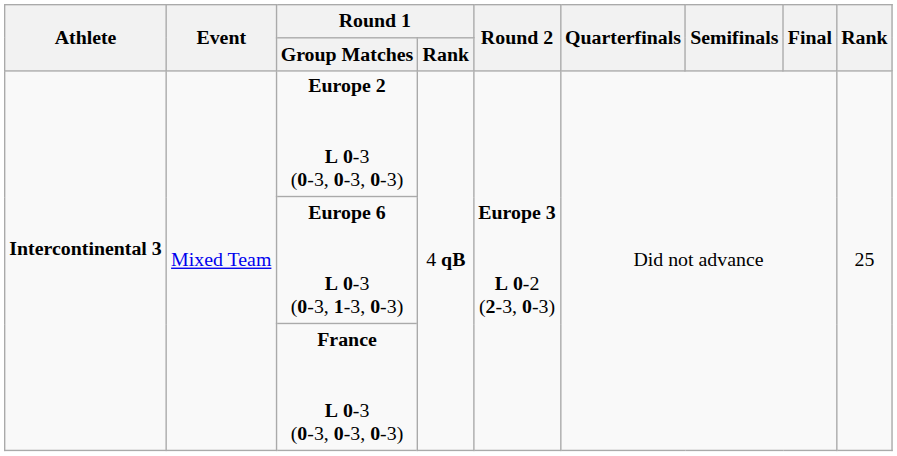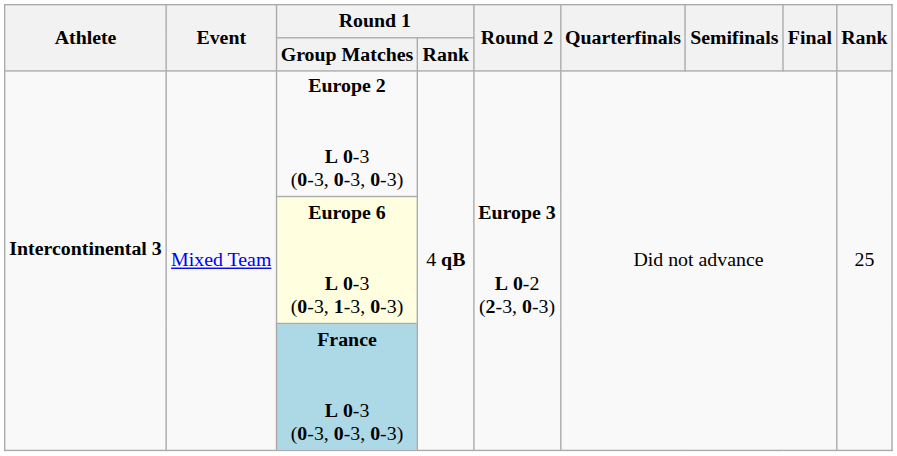Europe 6 L 0-3 (0-3, 1-3, 0-3) | Round 1 / Group Matches: no background -> lightyellow background
France L 0-3 (0-3, 0-3, 0-3) | Round 1 / Group Matches: no background -> lightblue background
